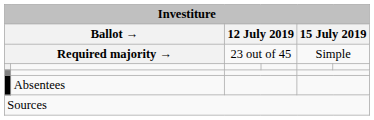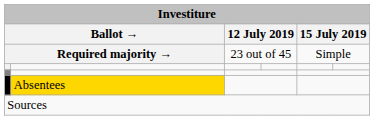Absentees | column 2: no background -> gold background
